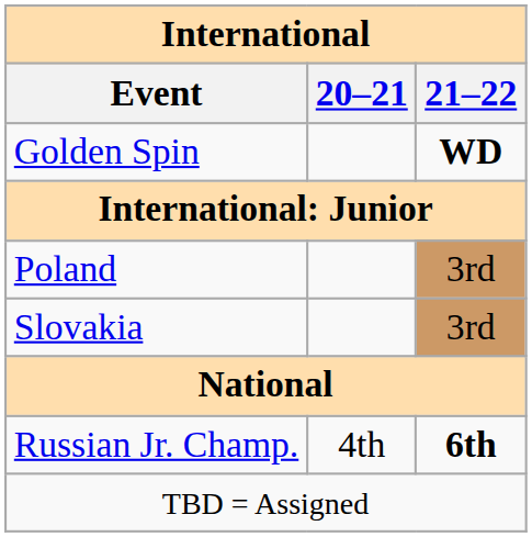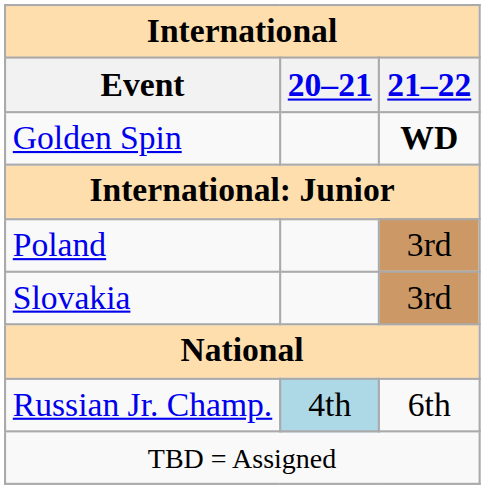Russian Jr. Champ. | 20–21: no background -> lightblue background
Russian Jr. Champ. | 21–22: bold -> normal
